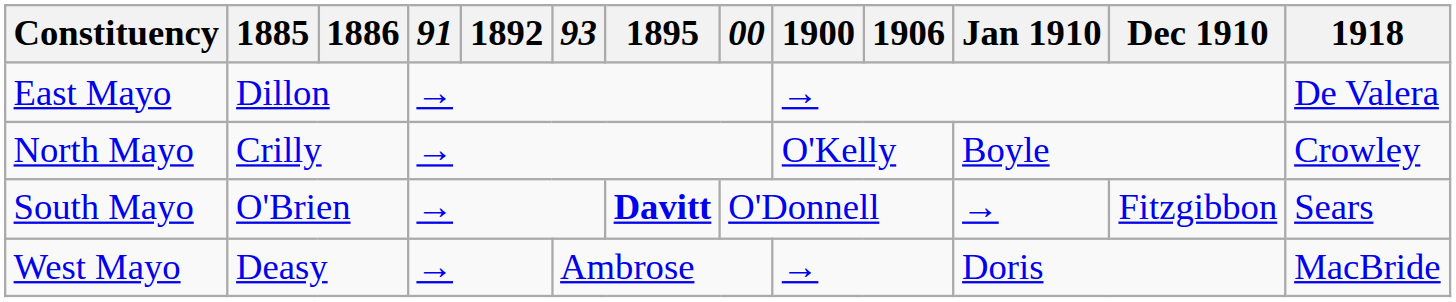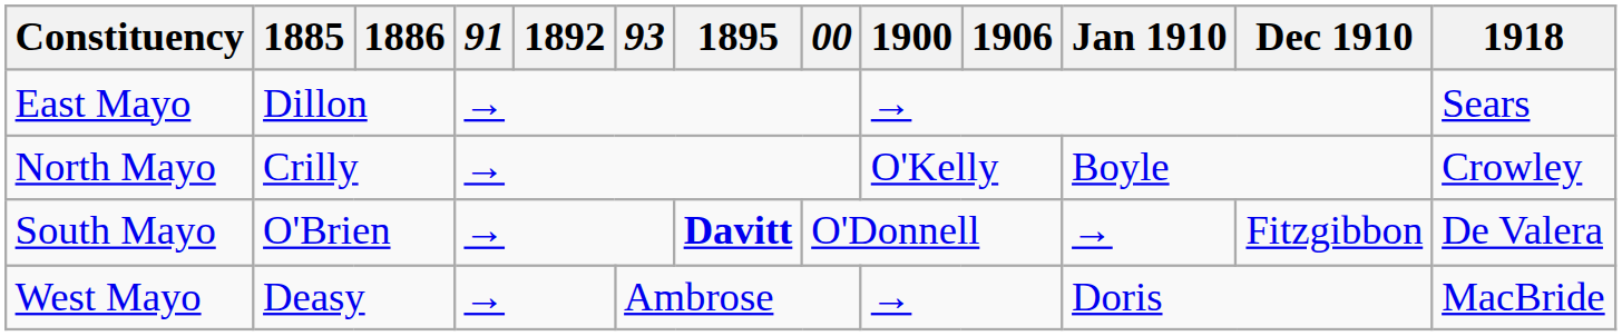East Mayo | 1918: De Valera -> Sears
South Mayo | 1918: Sears -> De Valera
